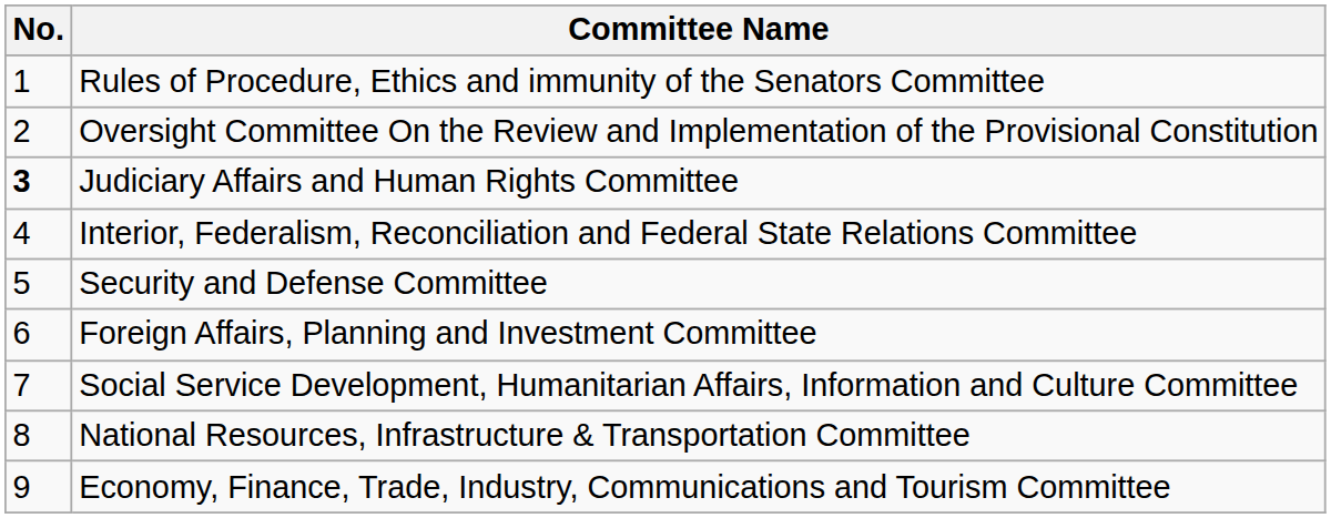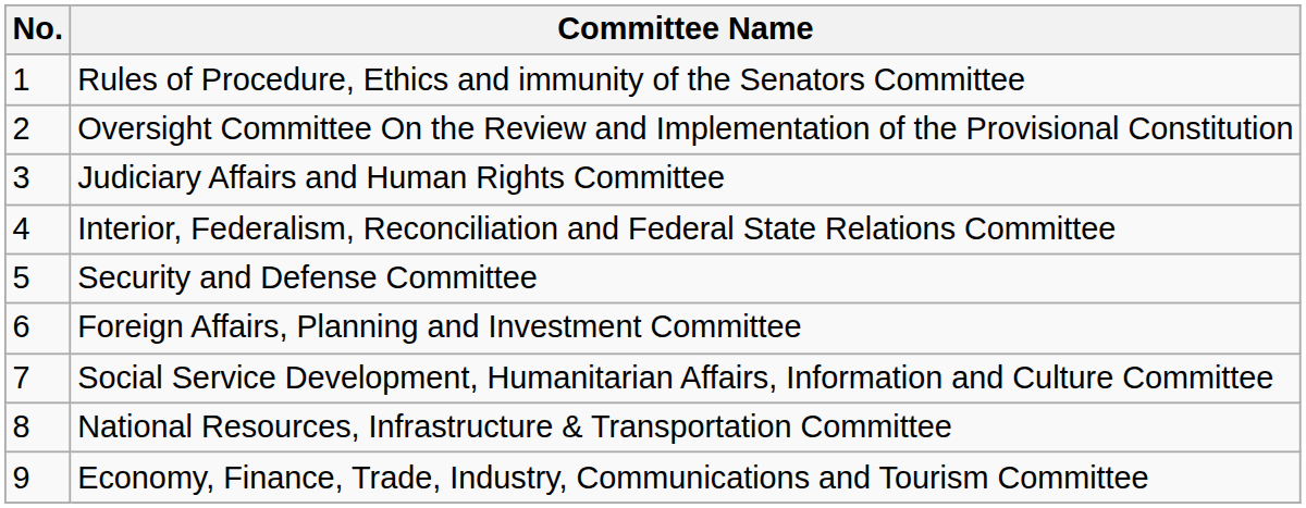Judiciary Affairs and Human Rights Committee | No.: bold -> normal
